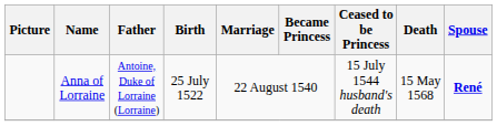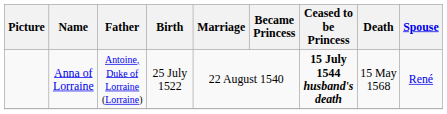Anna of Lorraine | Ceased to be Princess: normal -> bold
Anna of Lorraine | Spouse: bold -> normal
